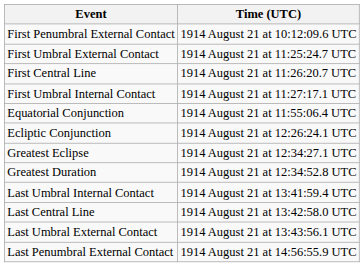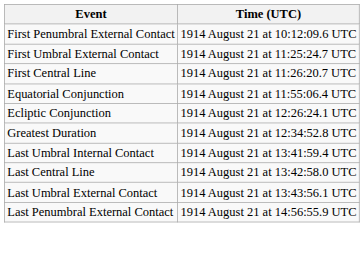- row: First Umbral Internal Contact | 1914 August 21 at 11:27:17.1 UTC
- row: Greatest Eclipse | 1914 August 21 at 12:34:27.1 UTC
